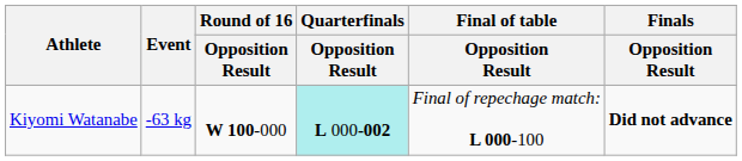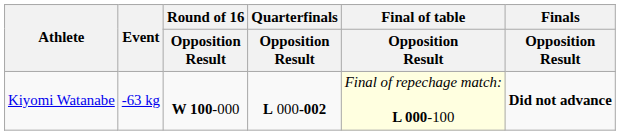Kiyomi Watanabe | Quarterfinals / Opposition Result: paleturquoise background -> no background
Kiyomi Watanabe | Final of table / Opposition Result: no background -> lightyellow background
